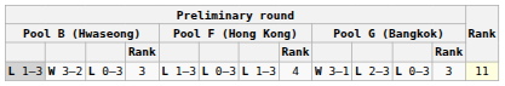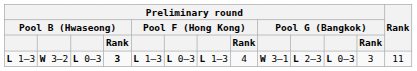row 4 | column 1: lightgrey background -> no background
row 4 | Preliminary round / Pool B (Hwaseong) / Rank: normal -> bold
row 4 | Rank: lightyellow background -> no background
